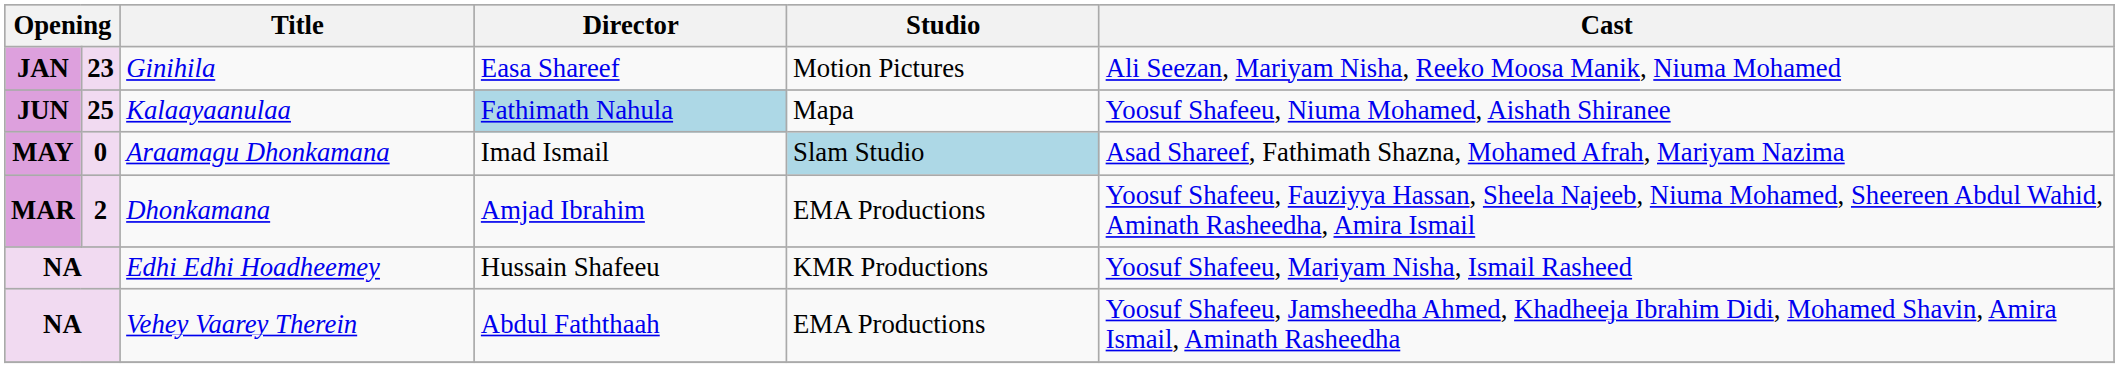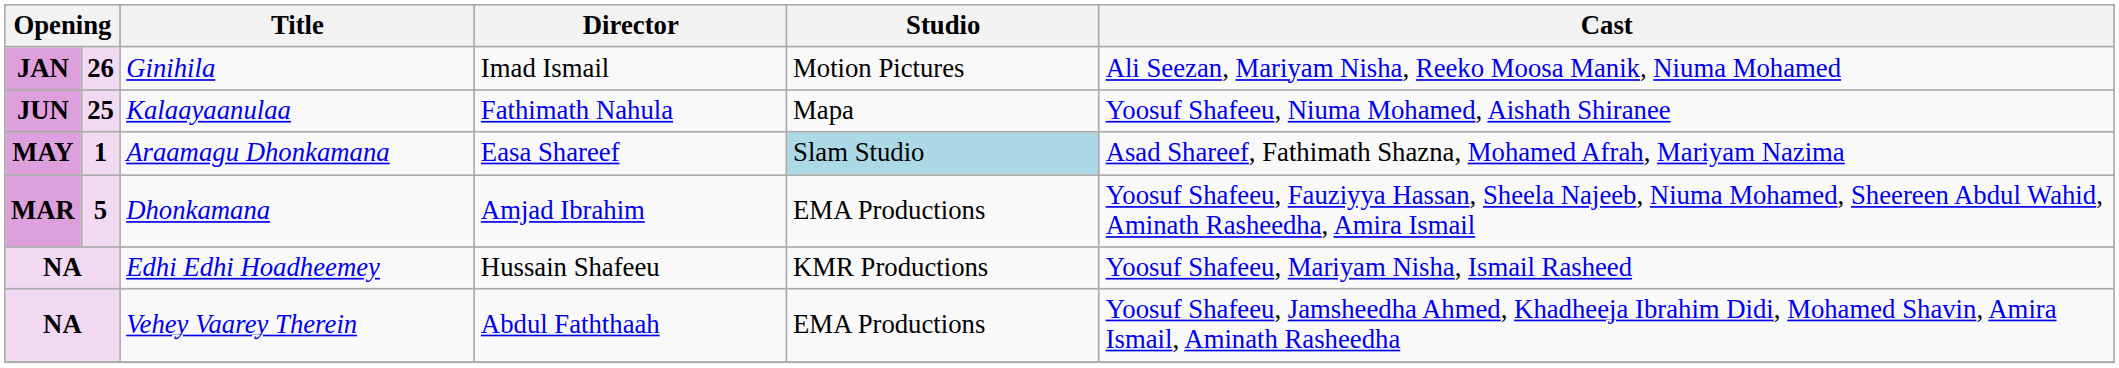Ginihila | column 2: 23 -> 26
Ginihila | Director: Easa Shareef -> Imad Ismail
Kalaayaanulaa | Director: lightblue background -> no background
Araamagu Dhonkamana | column 2: 0 -> 1
Araamagu Dhonkamana | Director: Imad Ismail -> Easa Shareef
Dhonkamana | column 2: 2 -> 5
